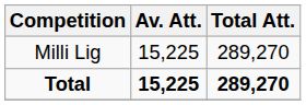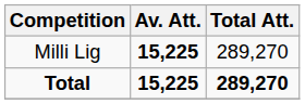Milli Lig | Av. Att.: normal -> bold
